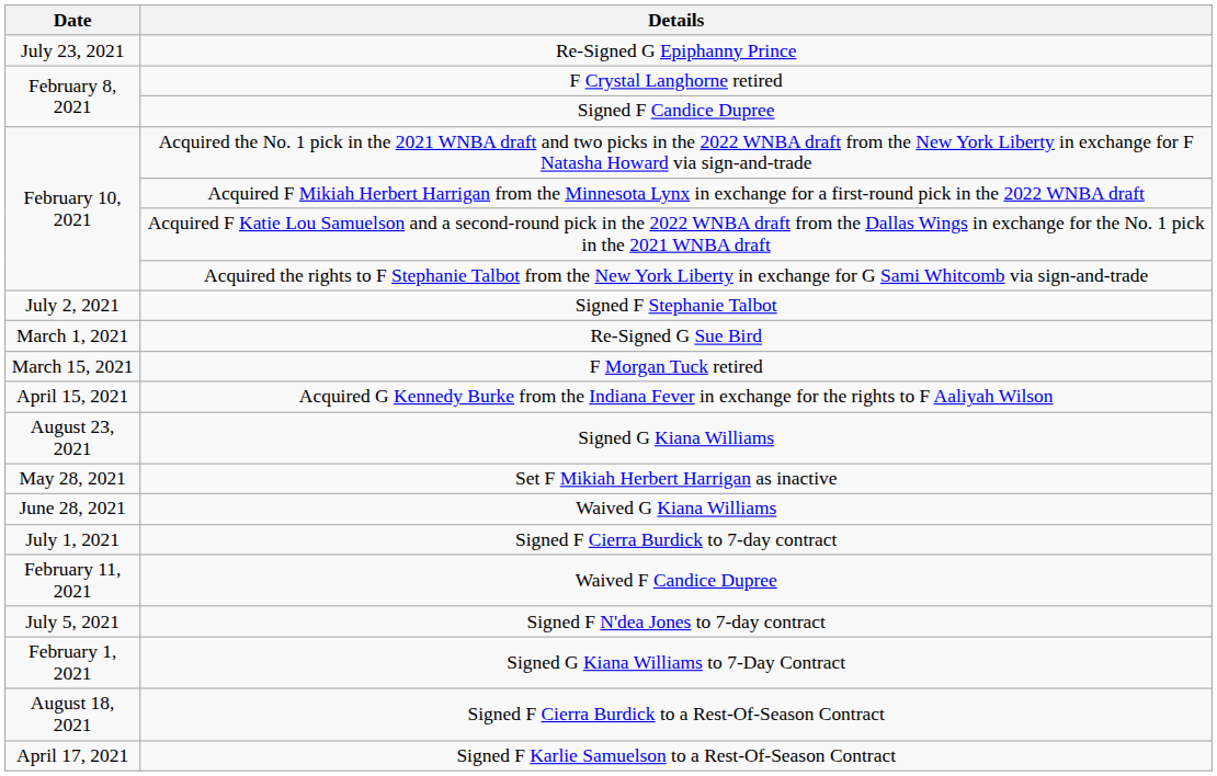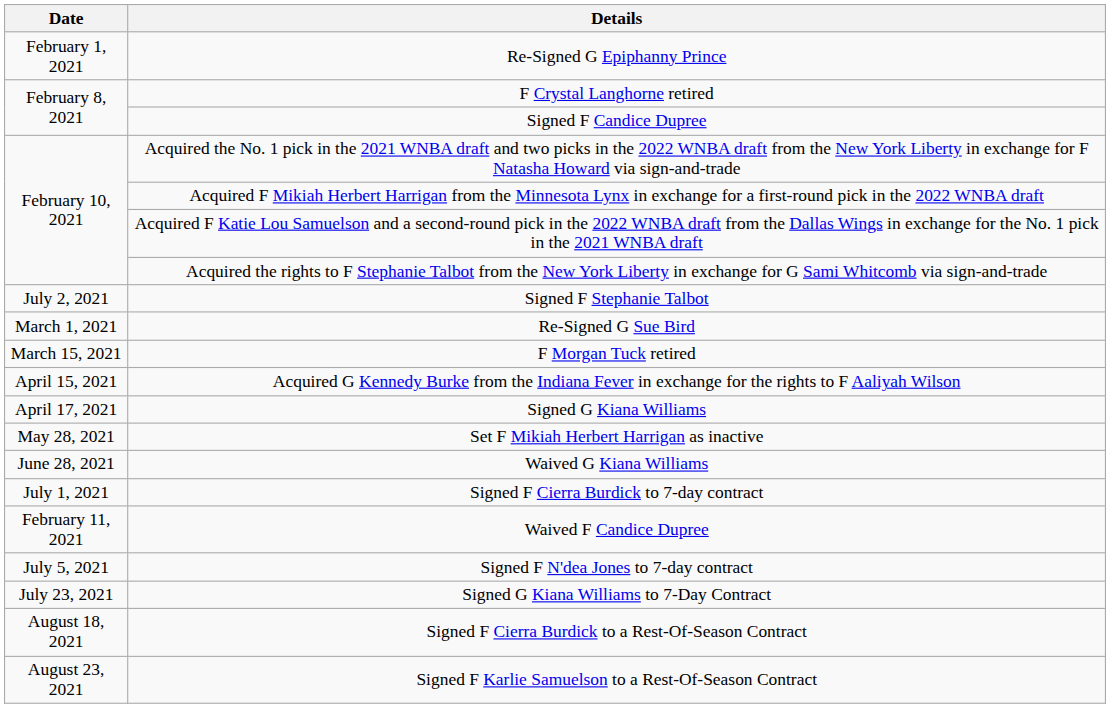Re-Signed G Epiphanny Prince | Date: July 23, 2021 -> February 1, 2021
Signed G Kiana Williams | Date: August 23, 2021 -> April 17, 2021
Signed G Kiana Williams to 7-Day Contract | Date: February 1, 2021 -> July 23, 2021
Signed F Karlie Samuelson to a Rest-Of-Season Contract | Date: April 17, 2021 -> August 23, 2021
